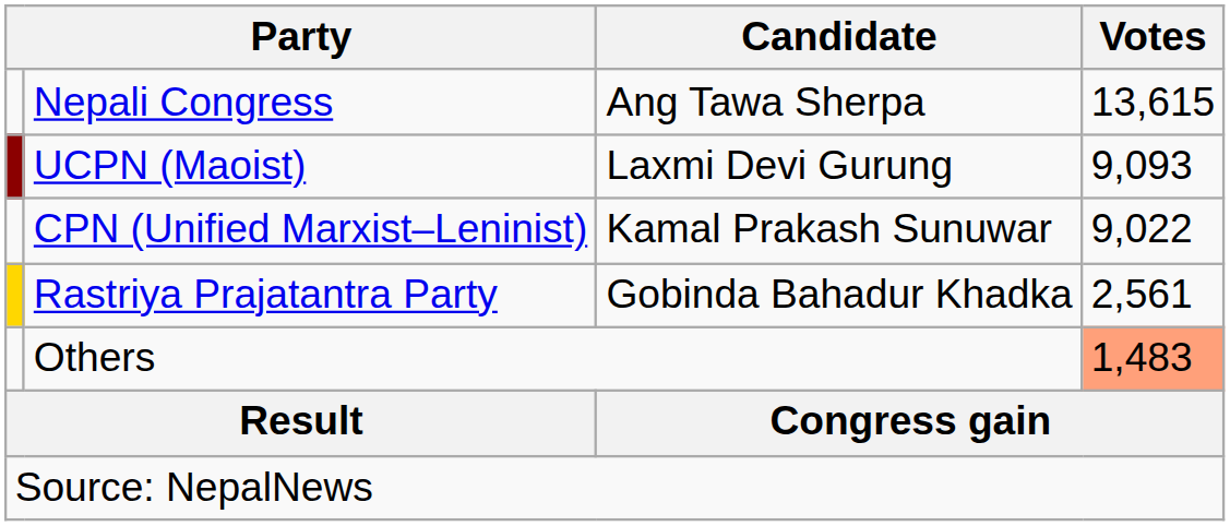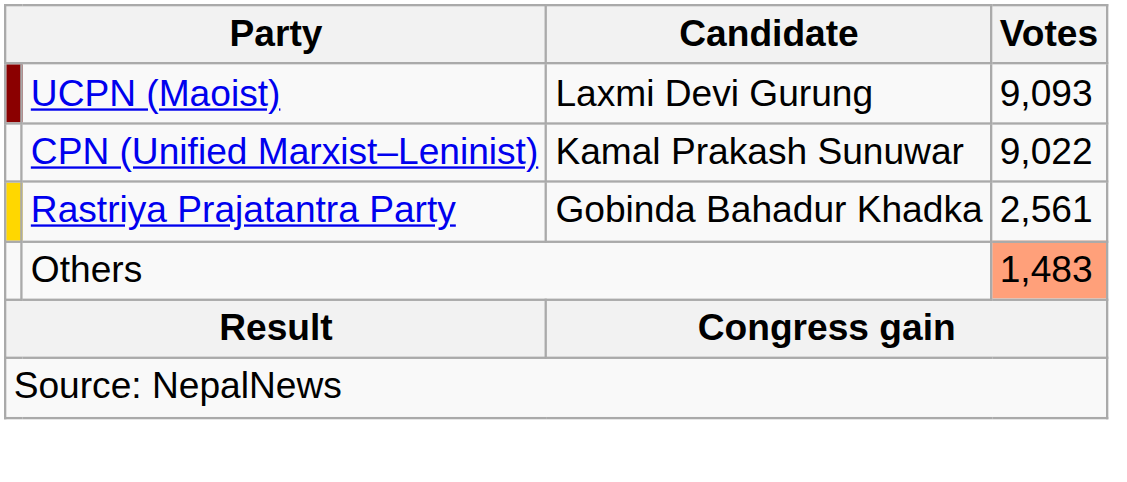- row: Nepali Congress | Ang Tawa Sherpa | 13,615
